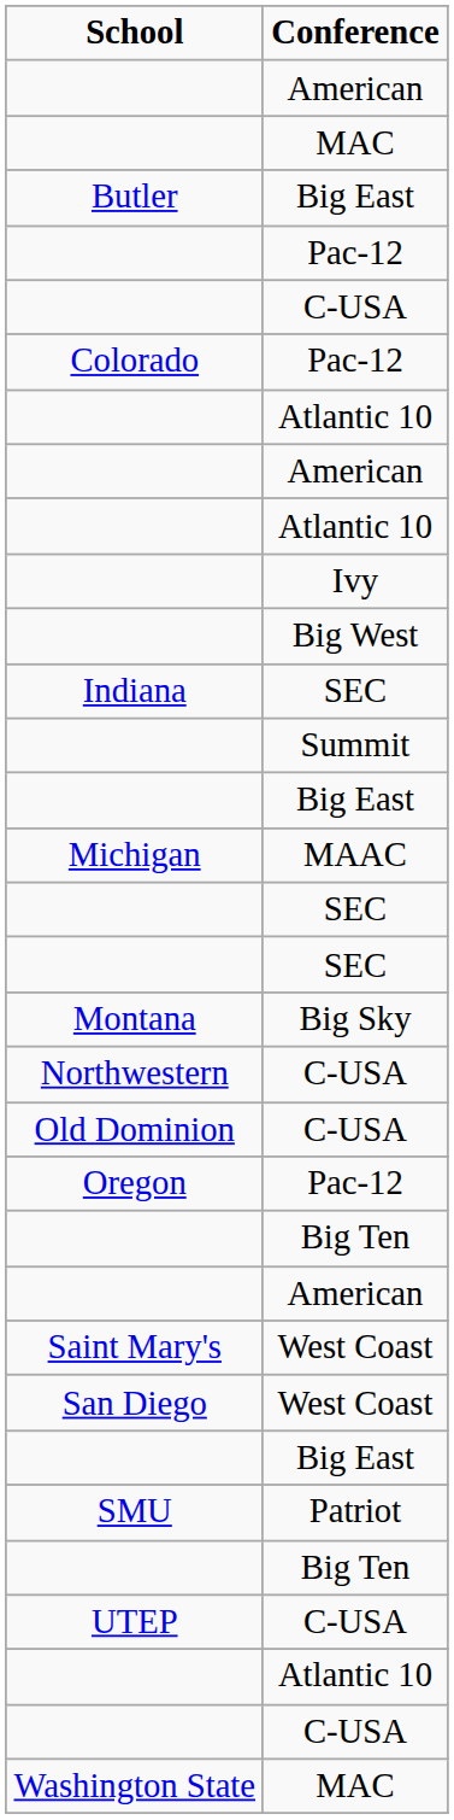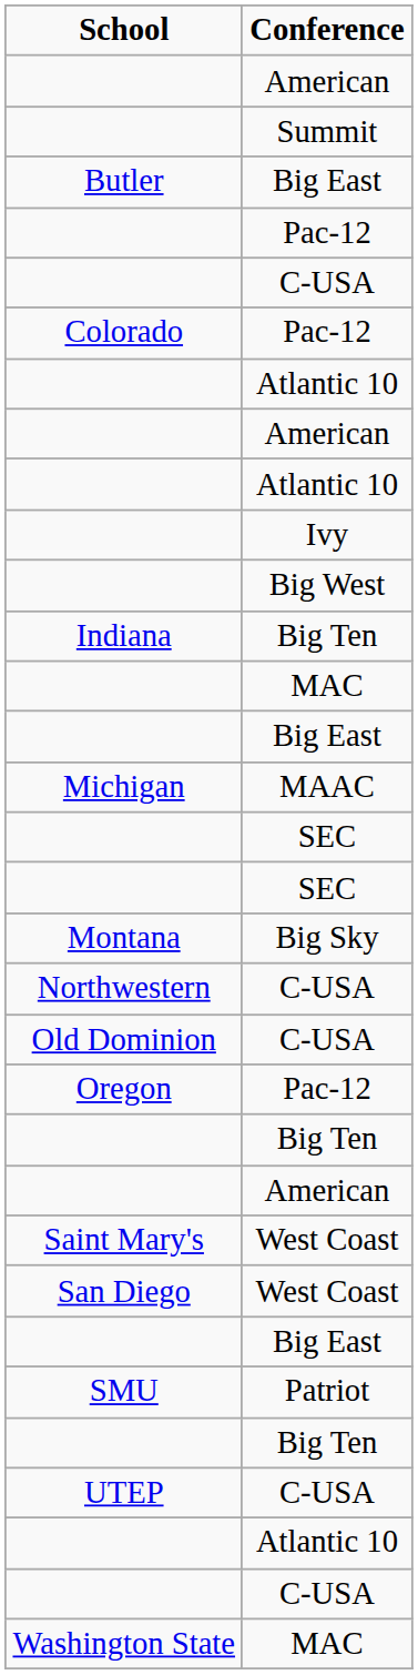row 3 | Conference: MAC -> Summit
row 13 | Conference: SEC -> Big Ten
row 14 | Conference: Summit -> MAC
